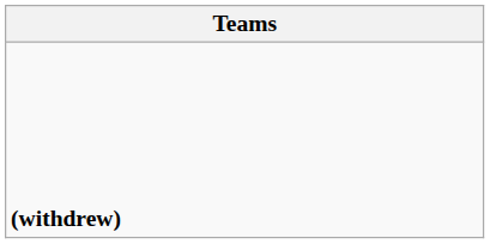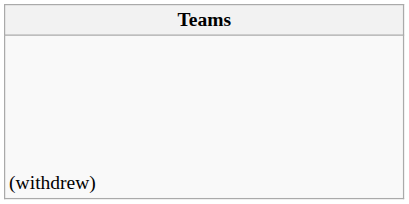row 2 | column 1: bold -> normal
